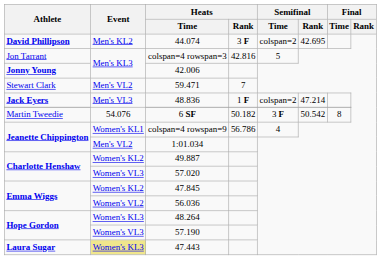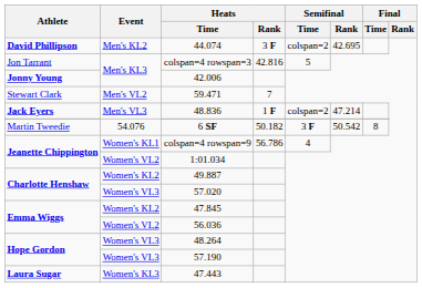1:01.034 | Event: Men's VL2 -> Women's VL2
48.264 | Event: Women's KL3 -> Women's VL3
47.443 | Event: khaki background -> no background
